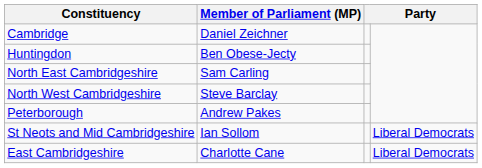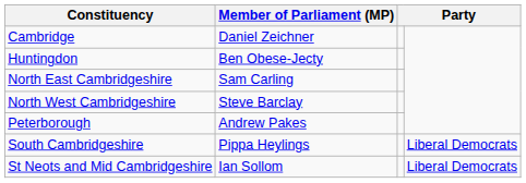+ row: South Cambridgeshire | Pippa Heylings | Liberal Democrats
- row: East Cambridgeshire | Charlotte Cane | Liberal Democrats
